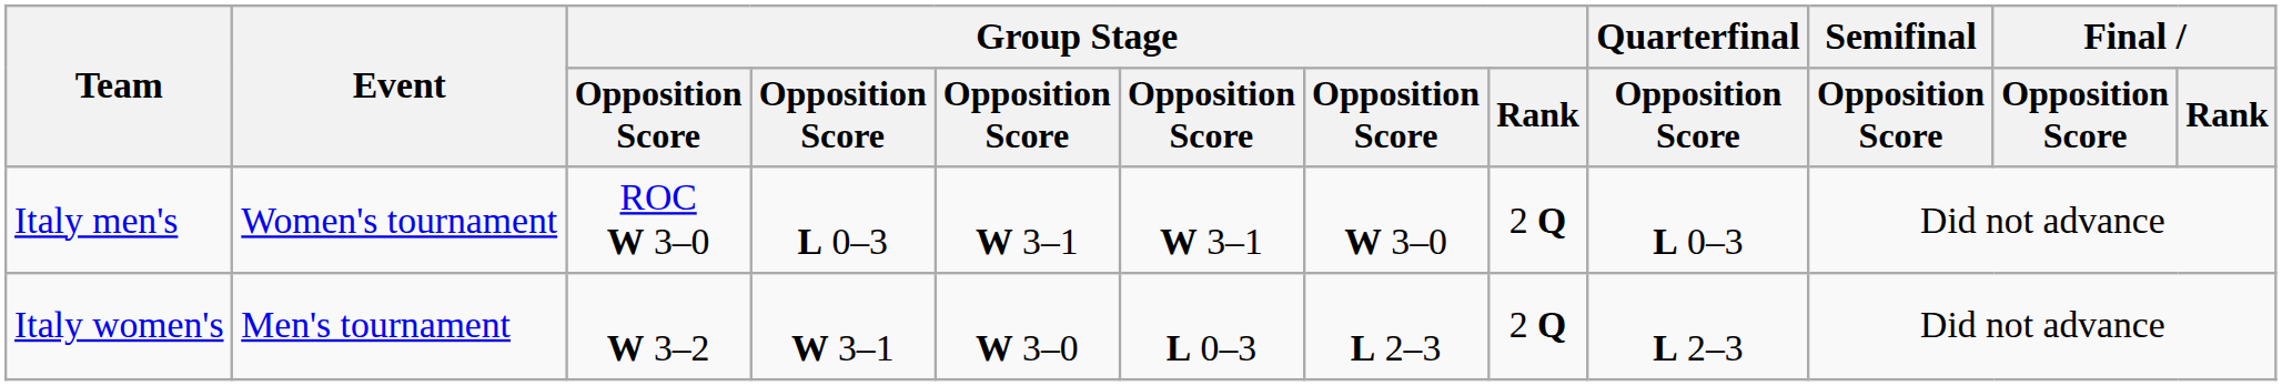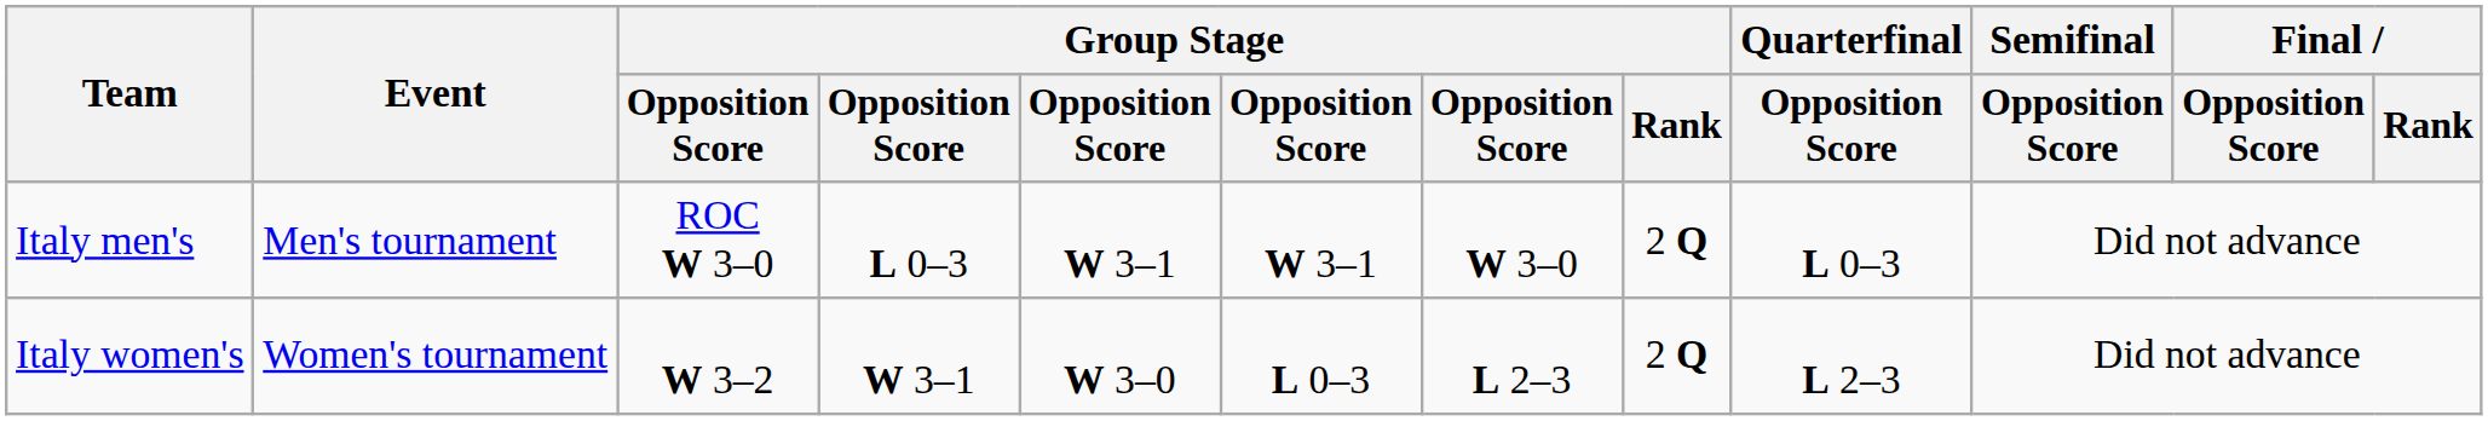Italy men's | Event: Women's tournament -> Men's tournament
Italy women's | Event: Men's tournament -> Women's tournament
